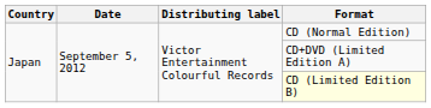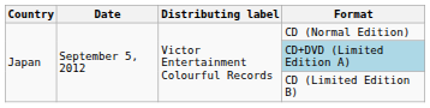CD+DVD (Limited Edition A) | Format: no background -> lightblue background
CD (Limited Edition B) | Format: lightyellow background -> no background
